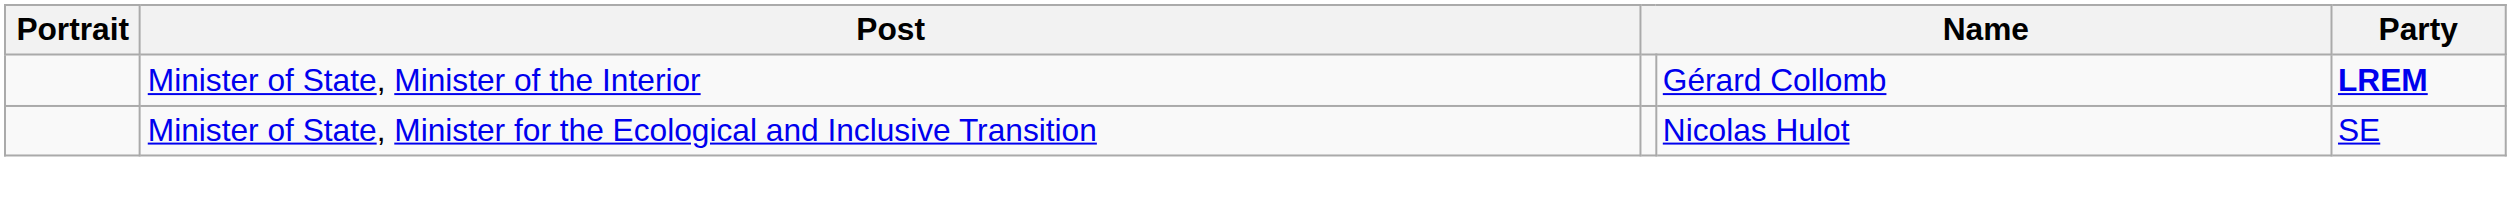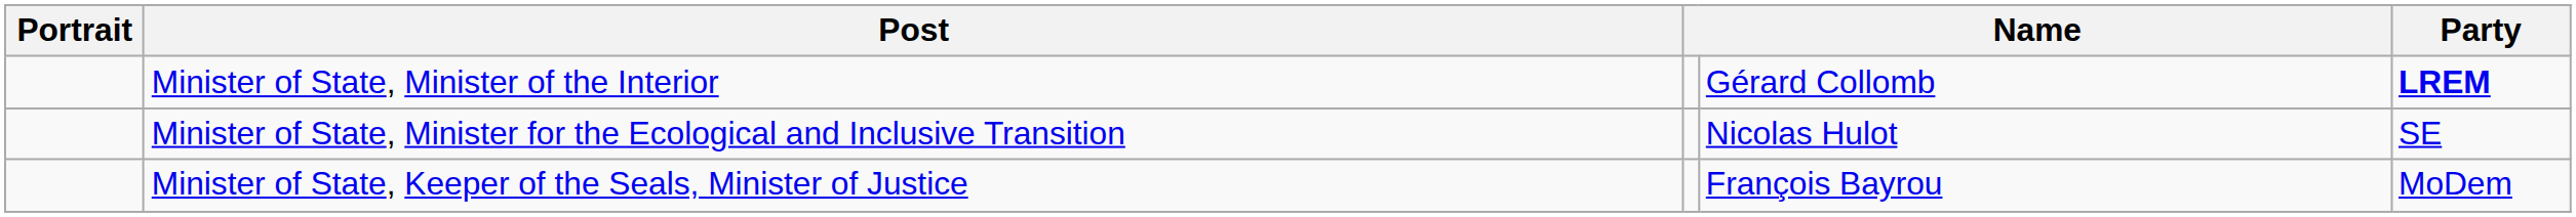+ row: Minister of State, Keeper of the Seals, Minister of Justice | François Bayrou | MoDem
